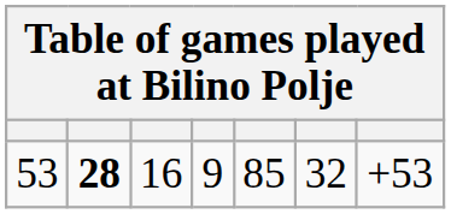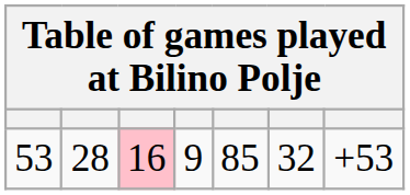53 | column 2: bold -> normal
53 | column 3: no background -> pink background
